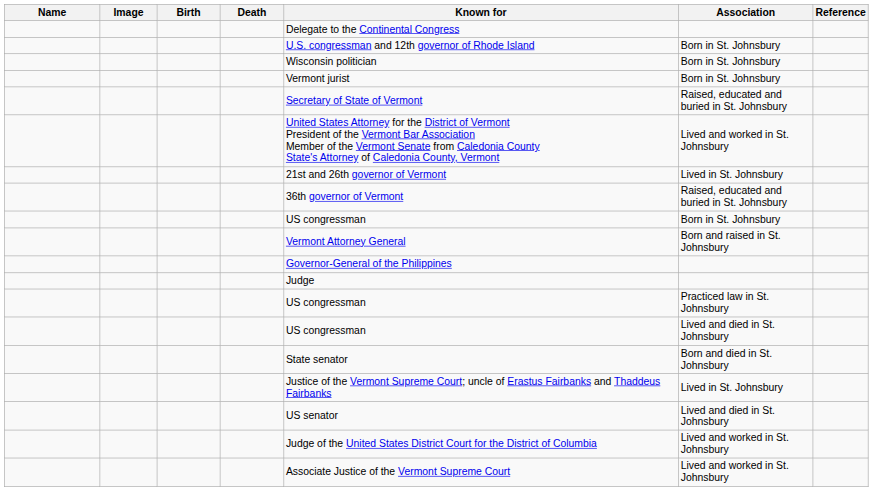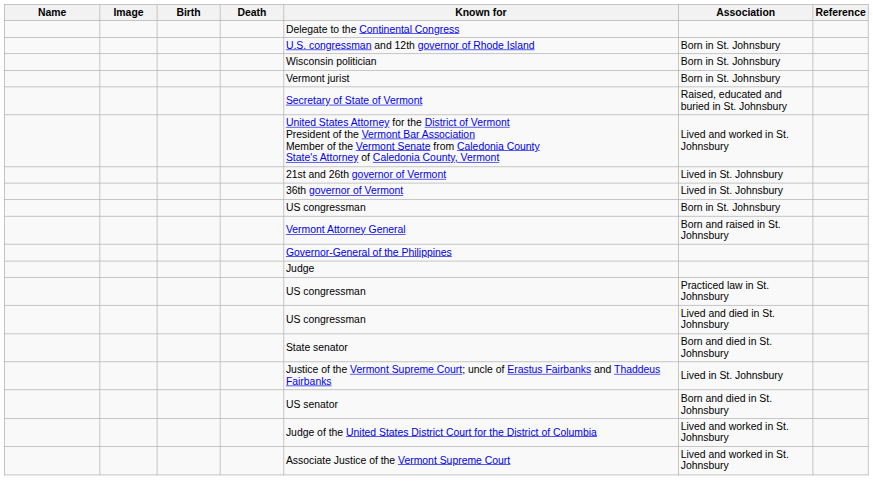row 9 | Association: Raised, educated and buried in St. Johnsbury -> Lived in St. Johnsbury
row 18 | Association: Lived and died in St. Johnsbury -> Born and died in St. Johnsbury
